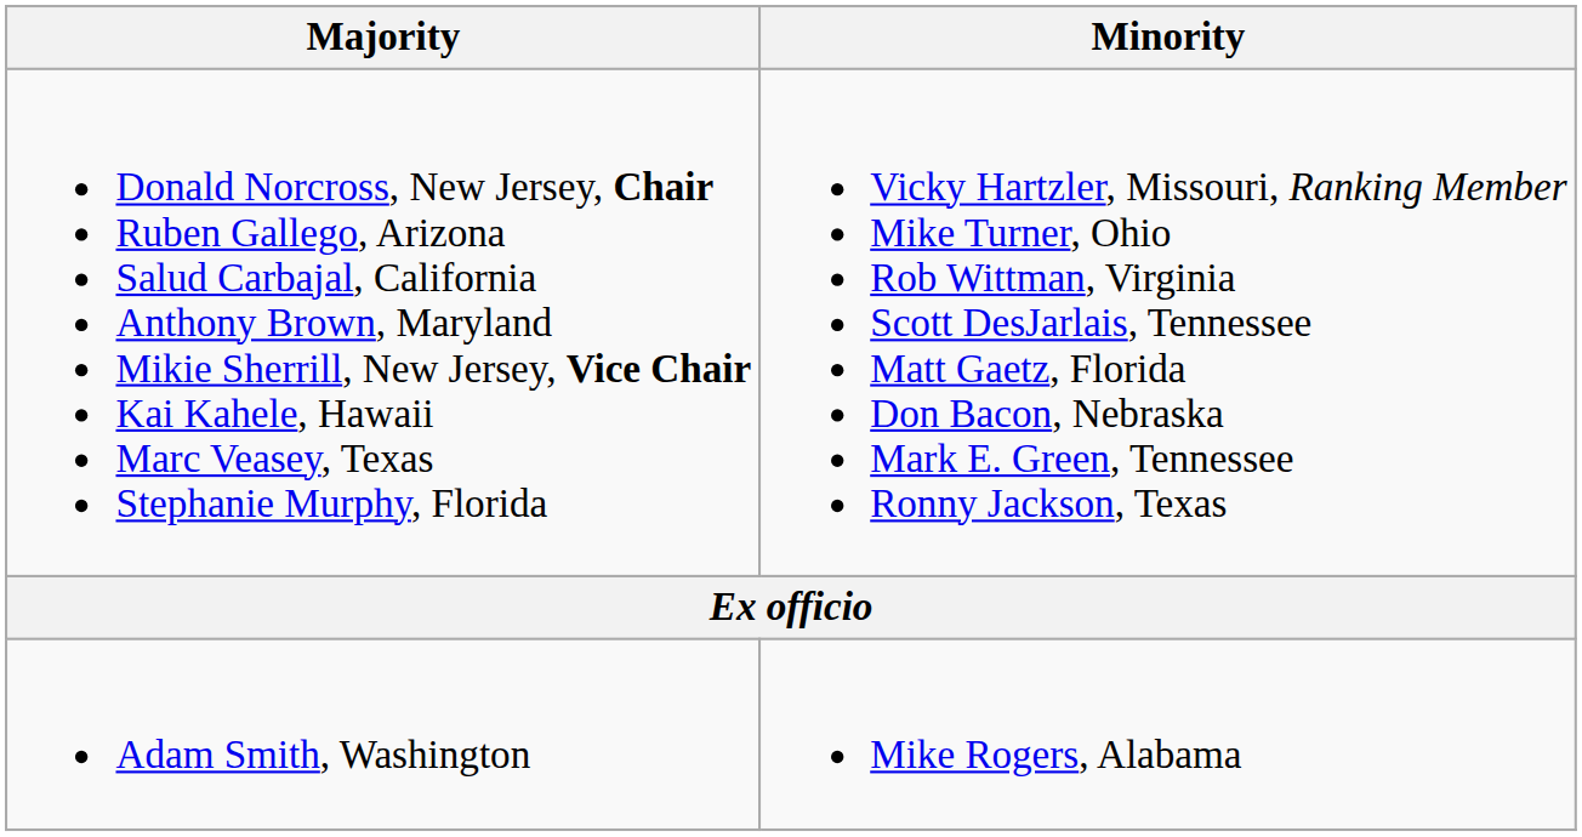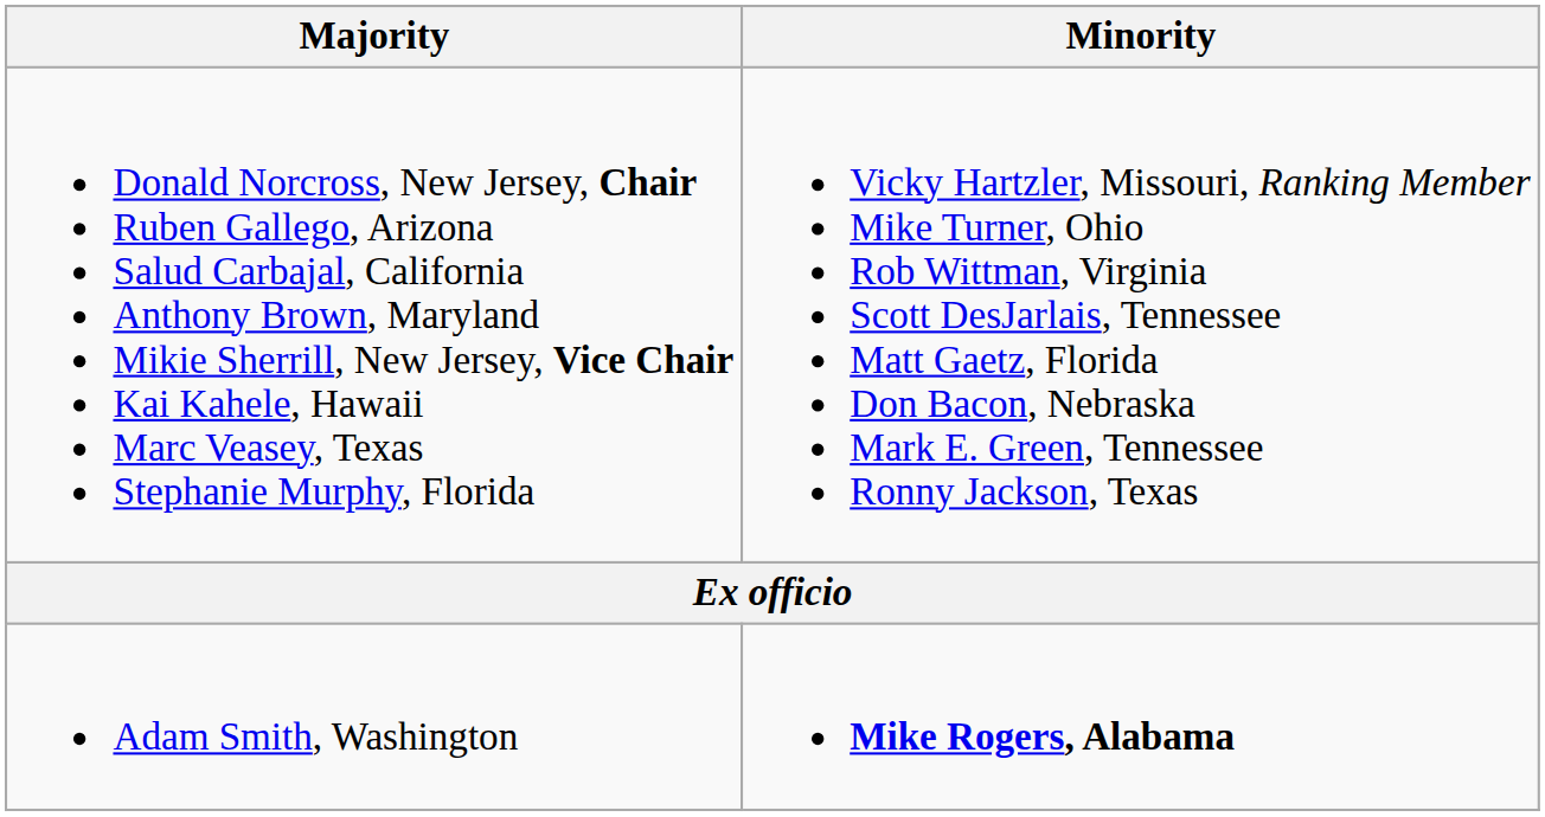Adam Smith, Washington | Minority: normal -> bold
